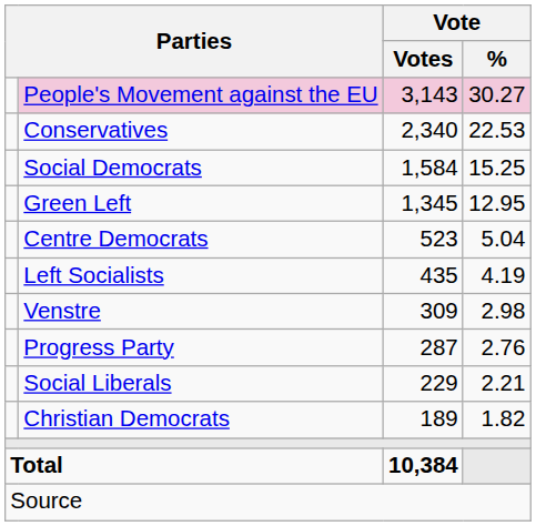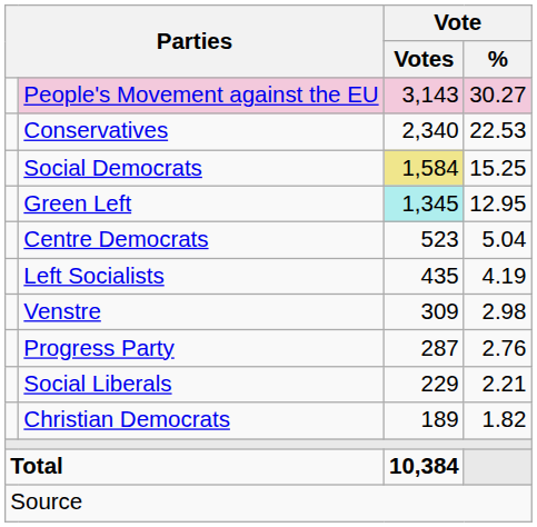Social Democrats | Vote / Votes: no background -> khaki background
Green Left | Vote / Votes: no background -> paleturquoise background
